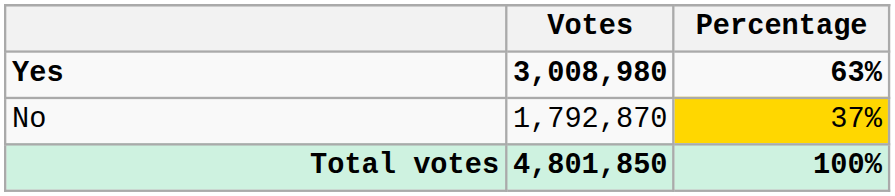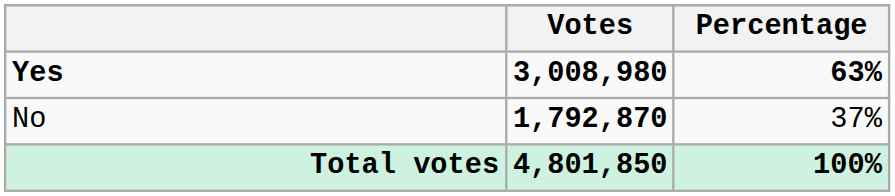No | Votes: normal -> bold
No | Percentage: gold background -> no background
